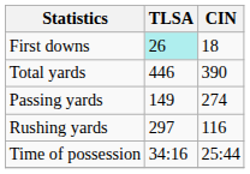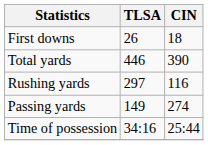First downs | TLSA: paleturquoise background -> no background
rows swapped: Rushing yards <-> Passing yards
